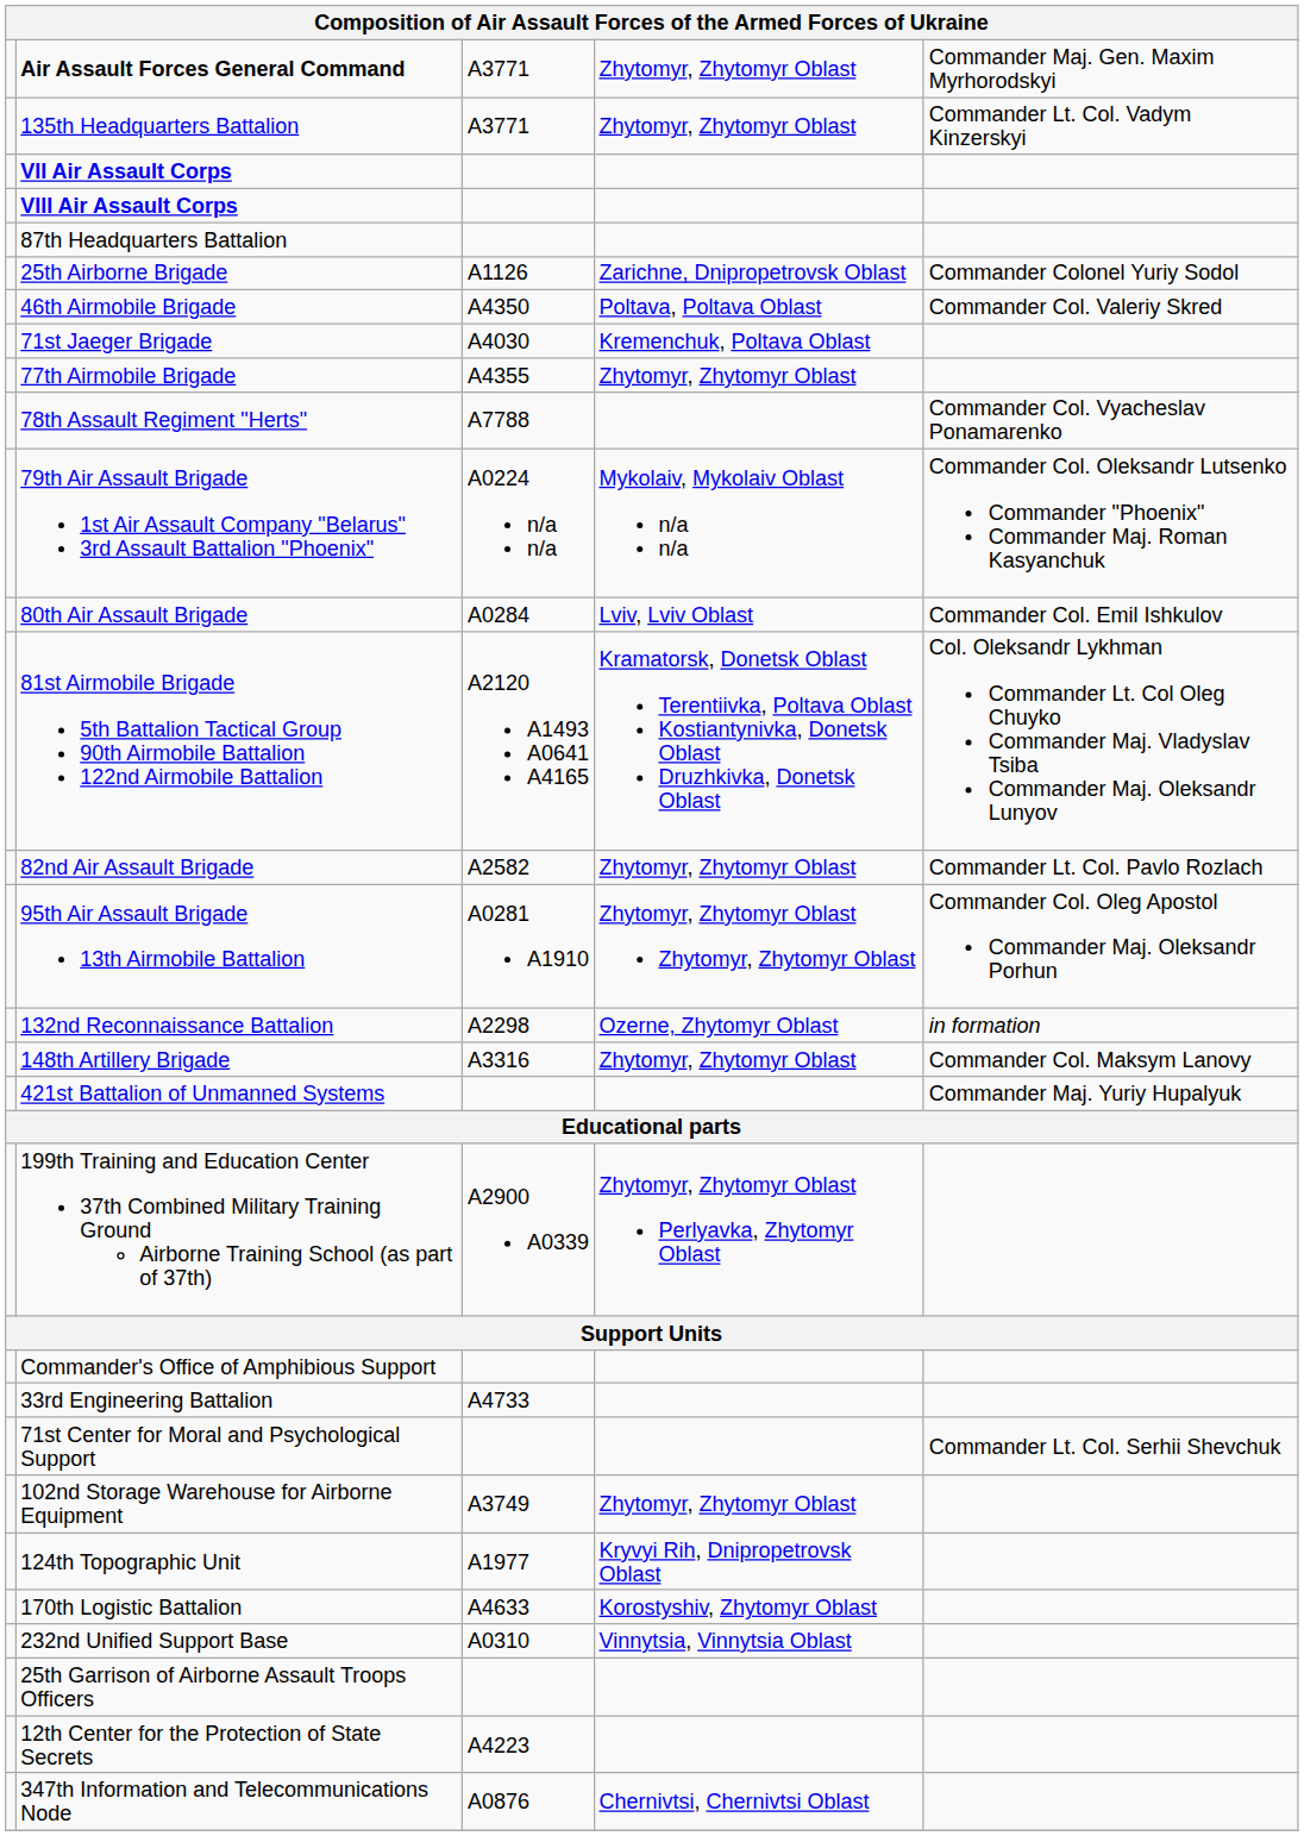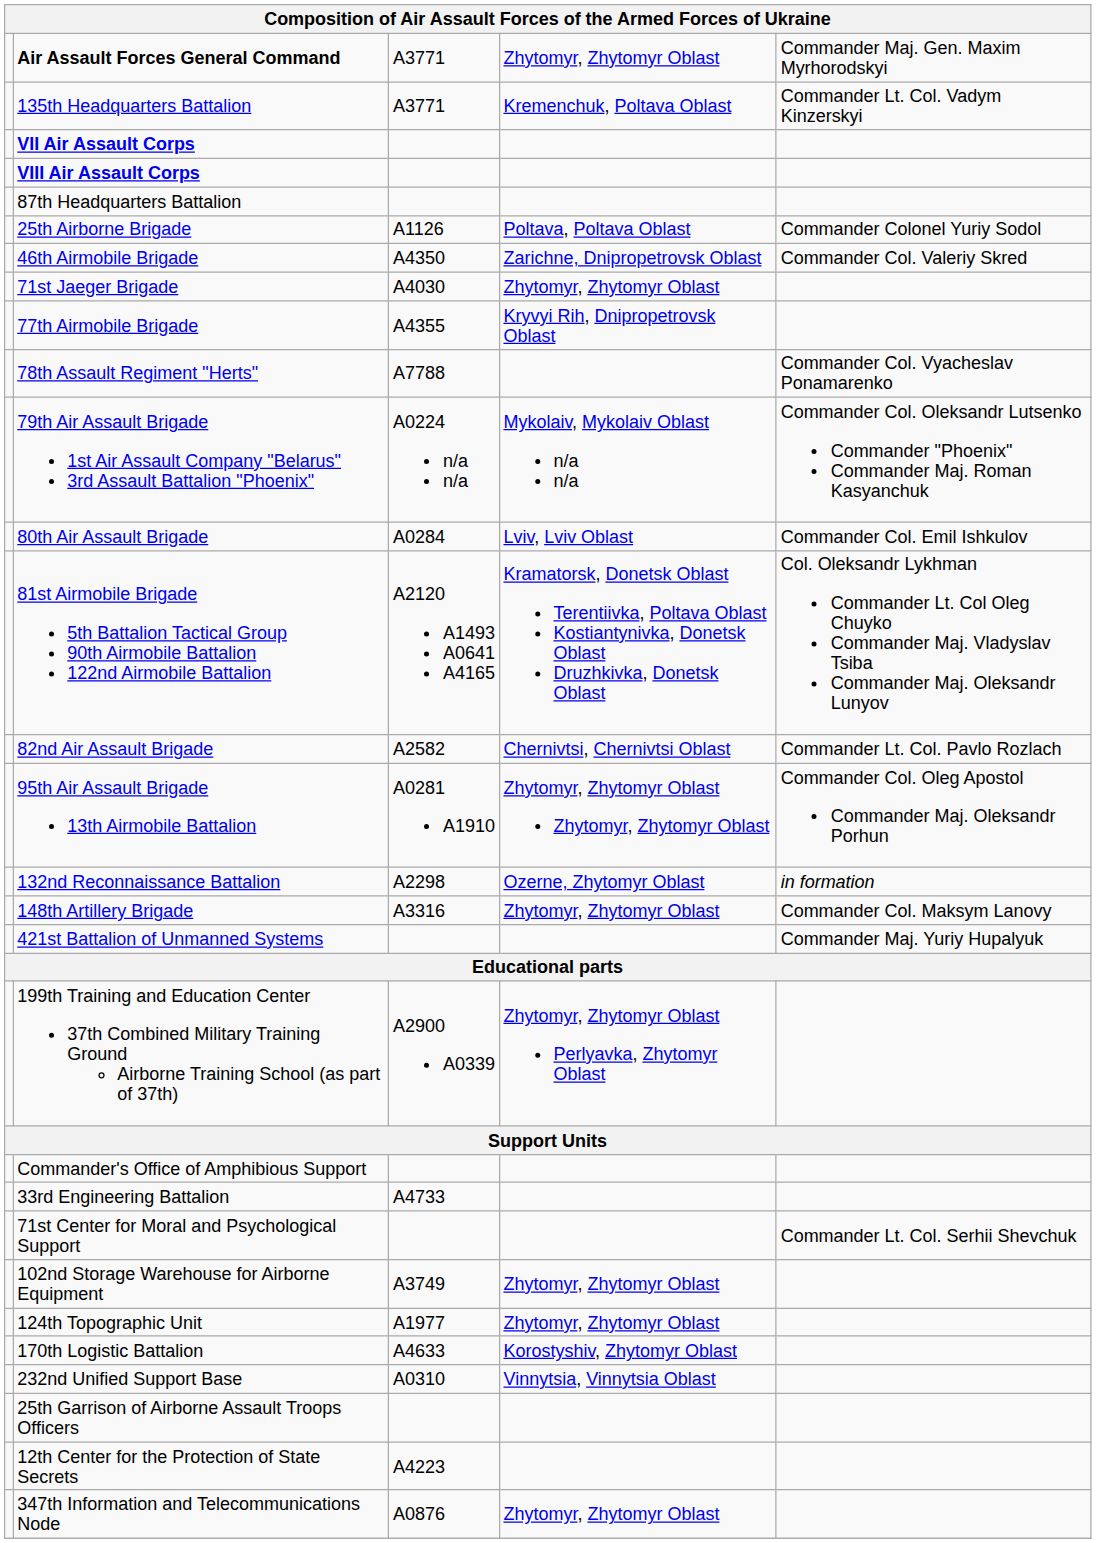135th Headquarters Battalion | column 4: Zhytomyr, Zhytomyr Oblast -> Kremenchuk, Poltava Oblast
25th Airborne Brigade | column 4: Zarichne, Dnipropetrovsk Oblast -> Poltava, Poltava Oblast
46th Airmobile Brigade | column 4: Poltava, Poltava Oblast -> Zarichne, Dnipropetrovsk Oblast
71st Jaeger Brigade | column 4: Kremenchuk, Poltava Oblast -> Zhytomyr, Zhytomyr Oblast
77th Airmobile Brigade | column 4: Zhytomyr, Zhytomyr Oblast -> Kryvyi Rih, Dnipropetrovsk Oblast
82nd Air Assault Brigade | column 4: Zhytomyr, Zhytomyr Oblast -> Chernivtsi, Chernivtsi Oblast
124th Topographic Unit | column 4: Kryvyi Rih, Dnipropetrovsk Oblast -> Zhytomyr, Zhytomyr Oblast
347th Information and Telecommunications Node | column 4: Chernivtsi, Chernivtsi Oblast -> Zhytomyr, Zhytomyr Oblast
